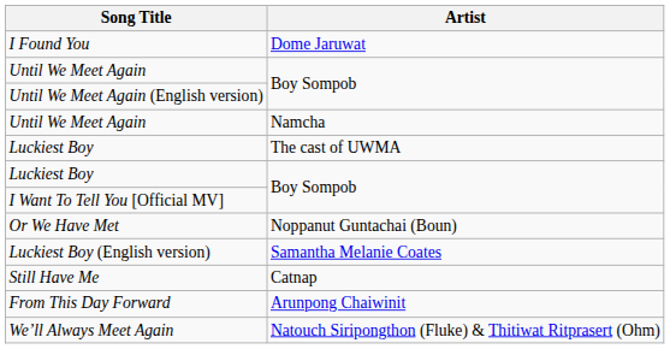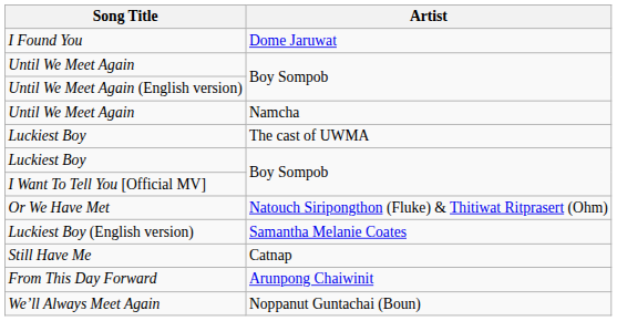row 9 | Artist: Noppanut Guntachai (Boun) -> Natouch Siripongthon (Fluke) & Thitiwat Ritprasert (Ohm)
row 13 | Artist: Natouch Siripongthon (Fluke) & Thitiwat Ritprasert (Ohm) -> Noppanut Guntachai (Boun)
